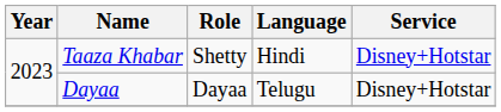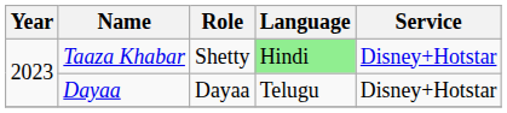Taaza Khabar | Language: no background -> lightgreen background
